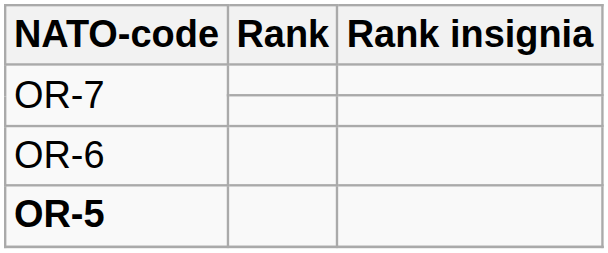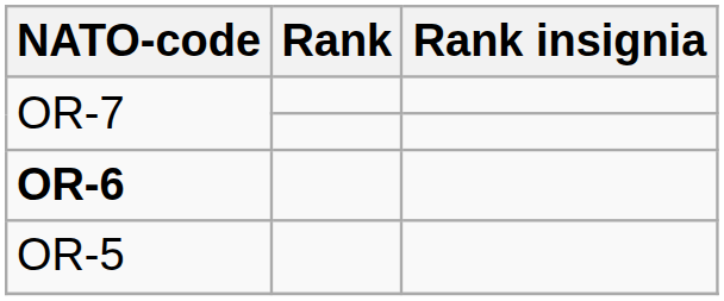OR-6 | NATO-code: normal -> bold
OR-5 | NATO-code: bold -> normal
